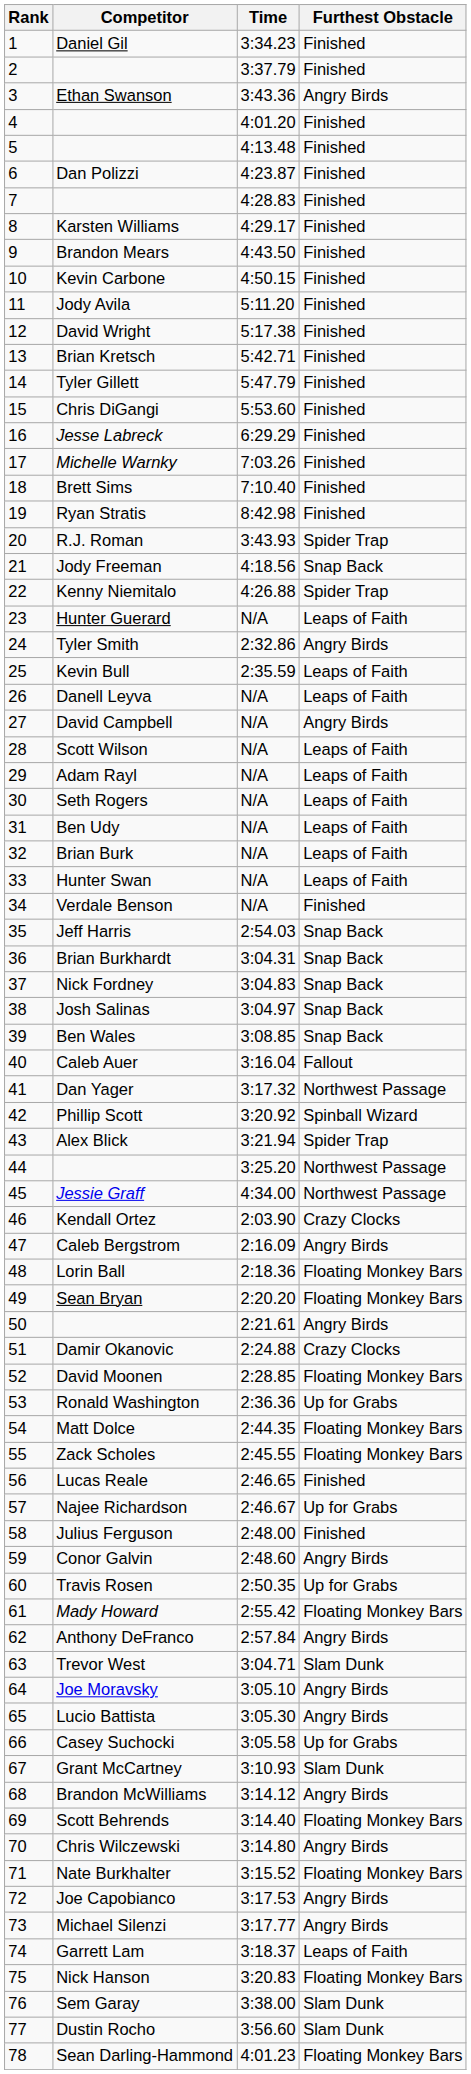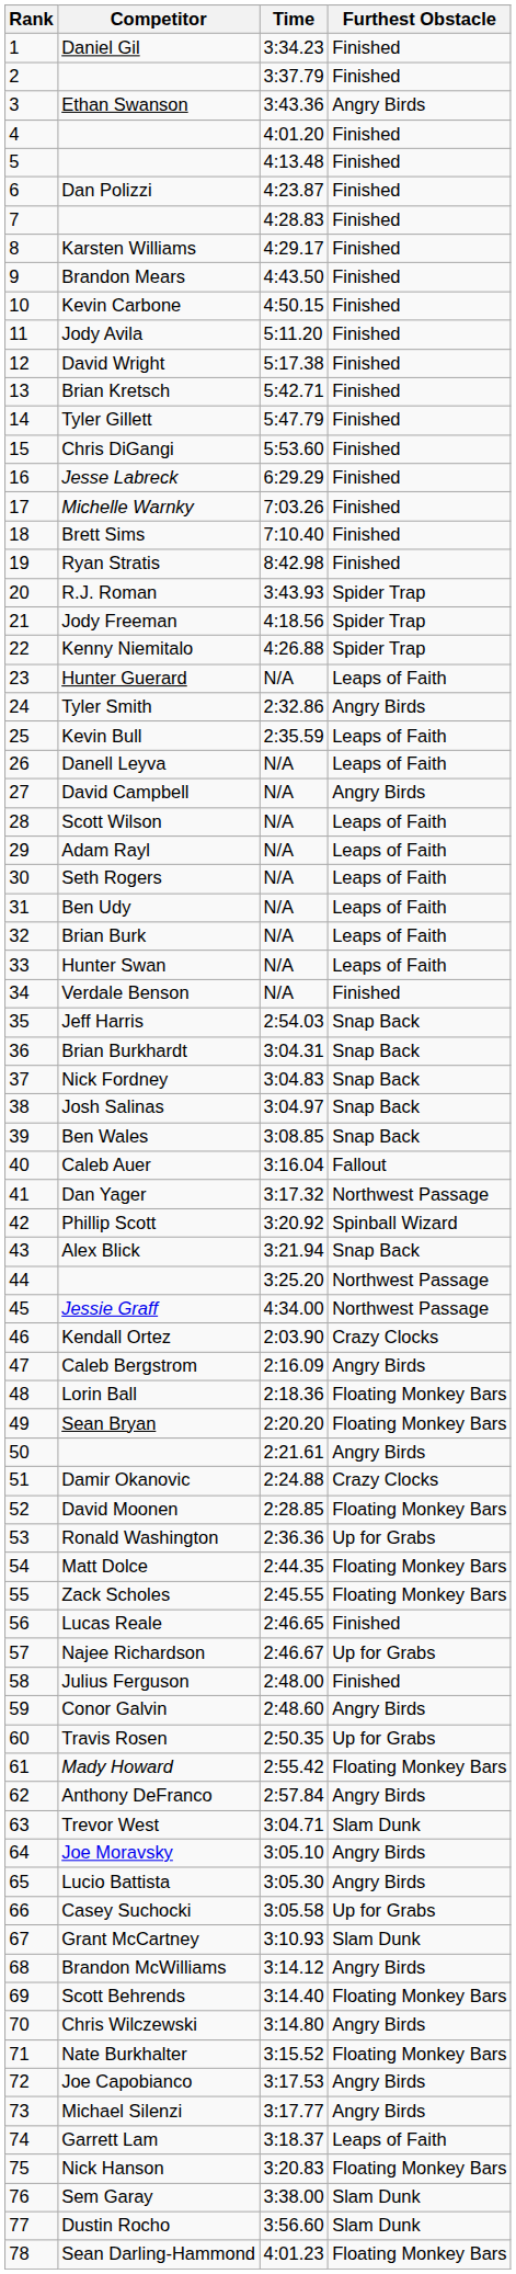Jody Freeman | Furthest Obstacle: Snap Back -> Spider Trap
Alex Blick | Furthest Obstacle: Spider Trap -> Snap Back
